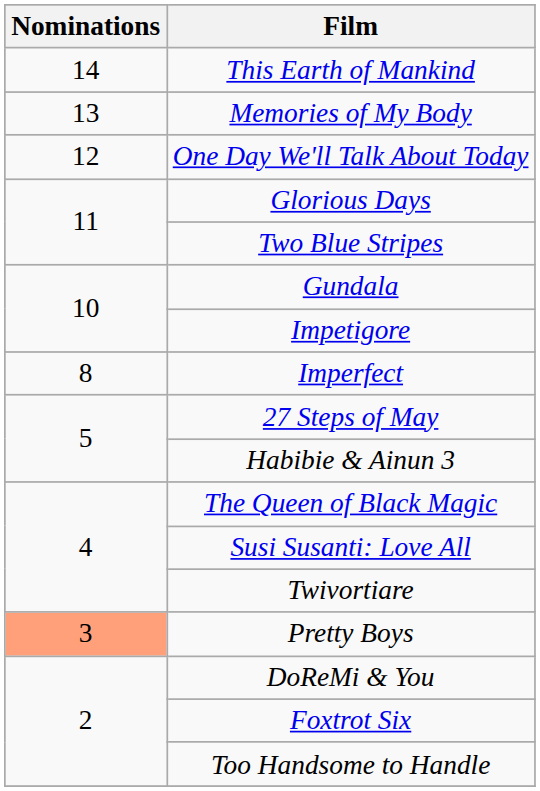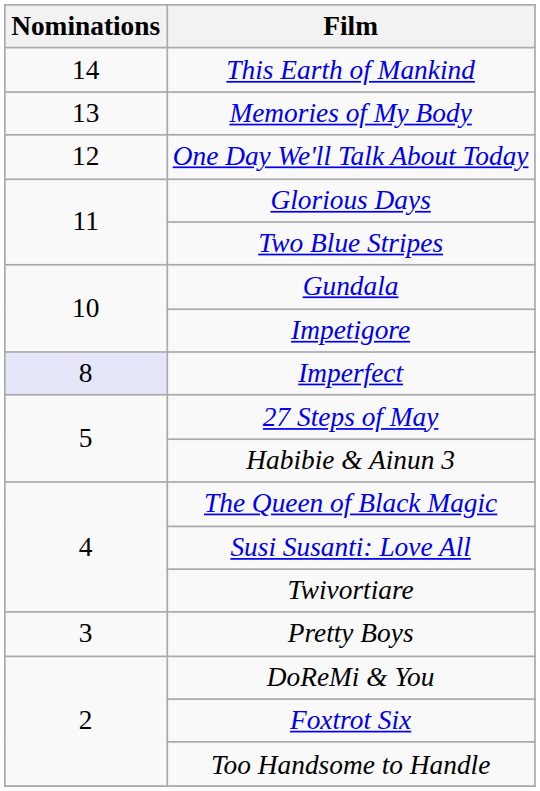Imperfect | Nominations: no background -> lavender background
Pretty Boys | Nominations: lightsalmon background -> no background
